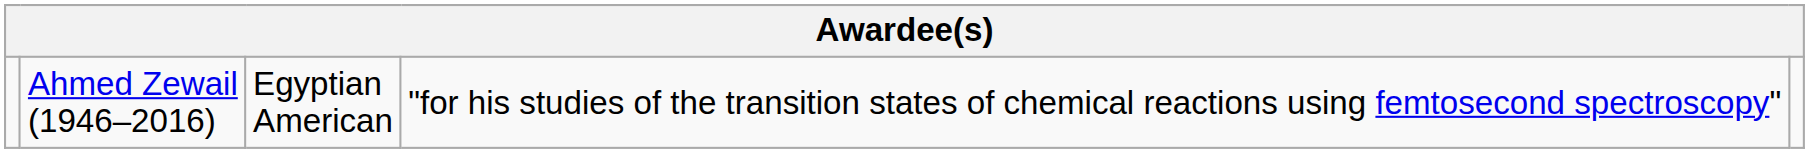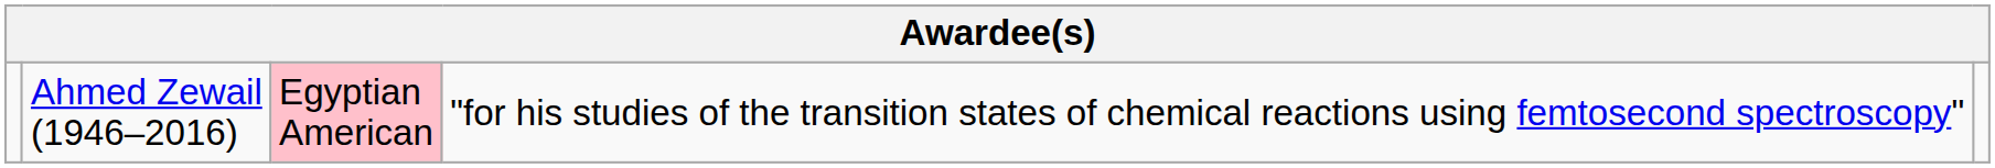Ahmed Zewail (1946–2016) | column 3: no background -> pink background
